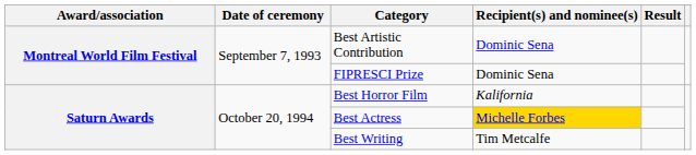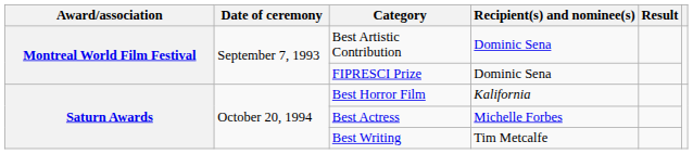Best Actress | Recipient(s) and nominee(s): gold background -> no background
